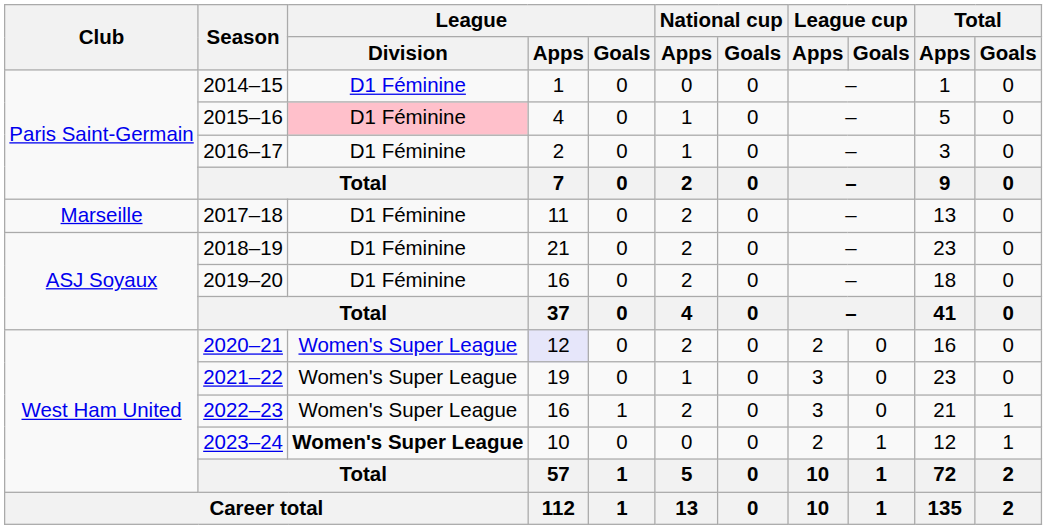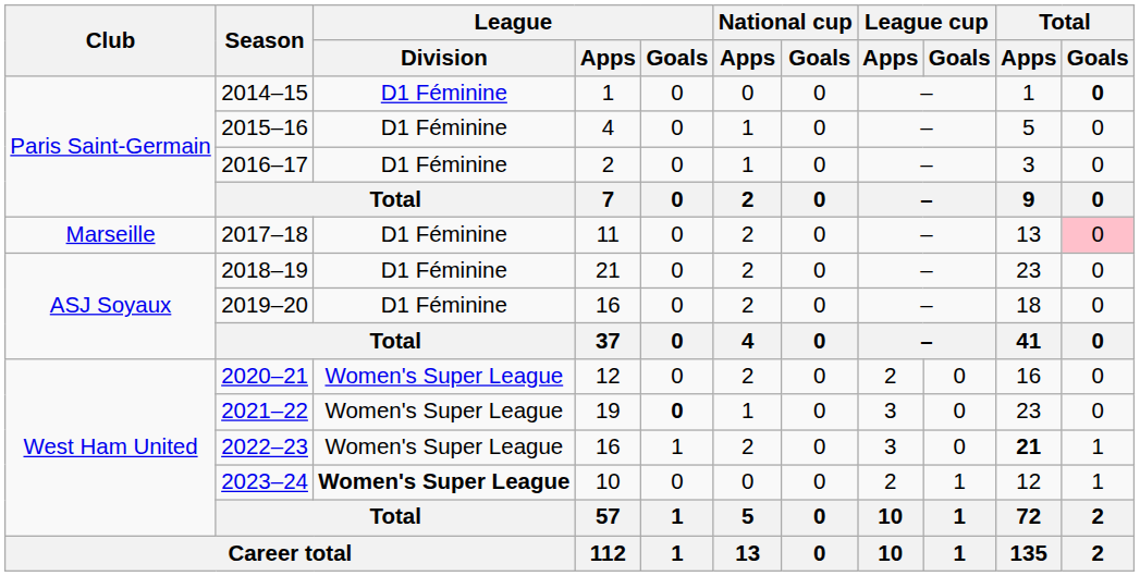2014–15 | Total / Goals: normal -> bold
2015–16 | League / Division: pink background -> no background
2017–18 | Total / Goals: no background -> pink background
2020–21 | League / Apps: lavender background -> no background
2021–22 | League / Goals: normal -> bold
2022–23 | Total / Apps: normal -> bold
